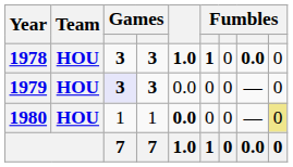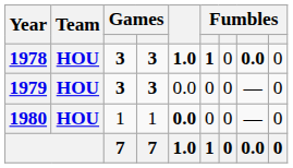1979 | column 3: lavender background -> no background
1980 | column 9: khaki background -> no background
